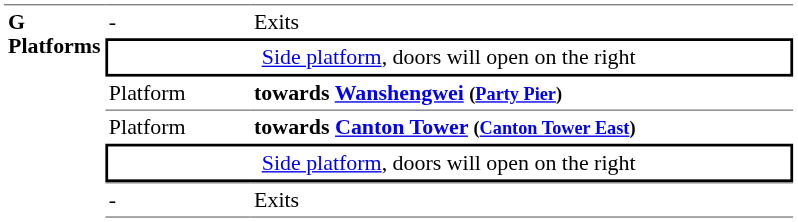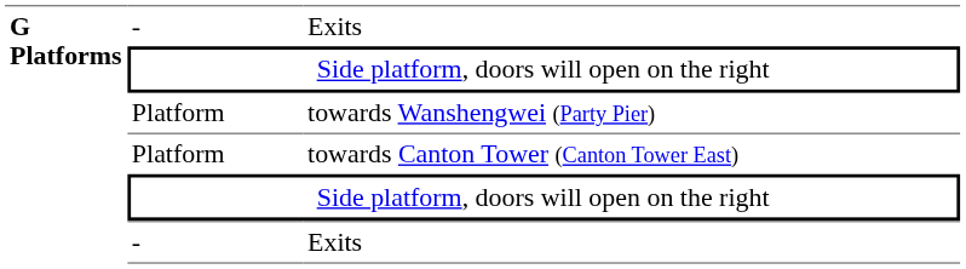towards Wanshengwei (Party Pier) | column 3: bold -> normal
towards Canton Tower (Canton Tower East) | column 3: bold -> normal
